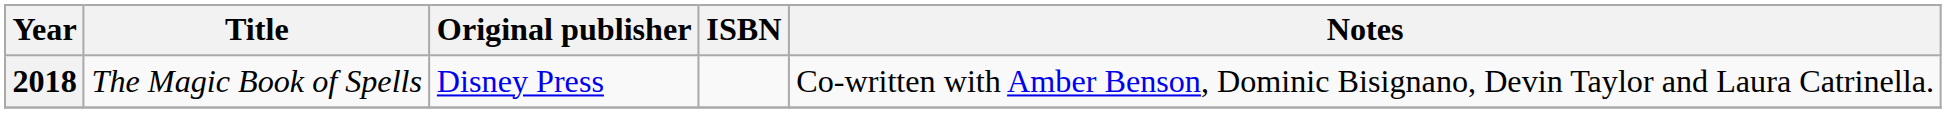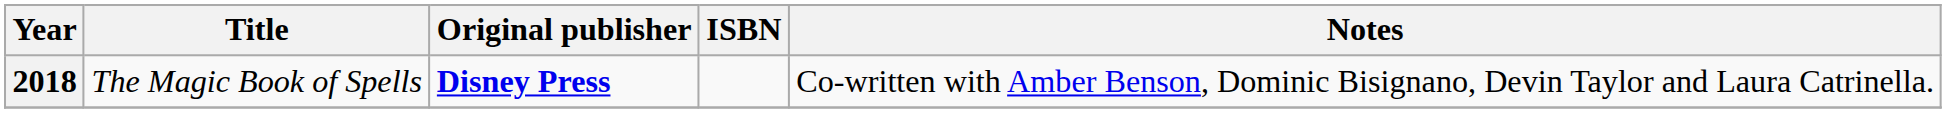2018 | Original publisher: normal -> bold
